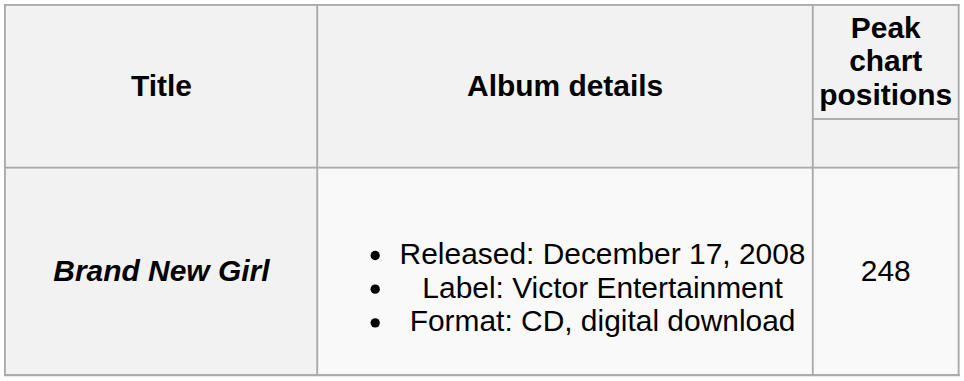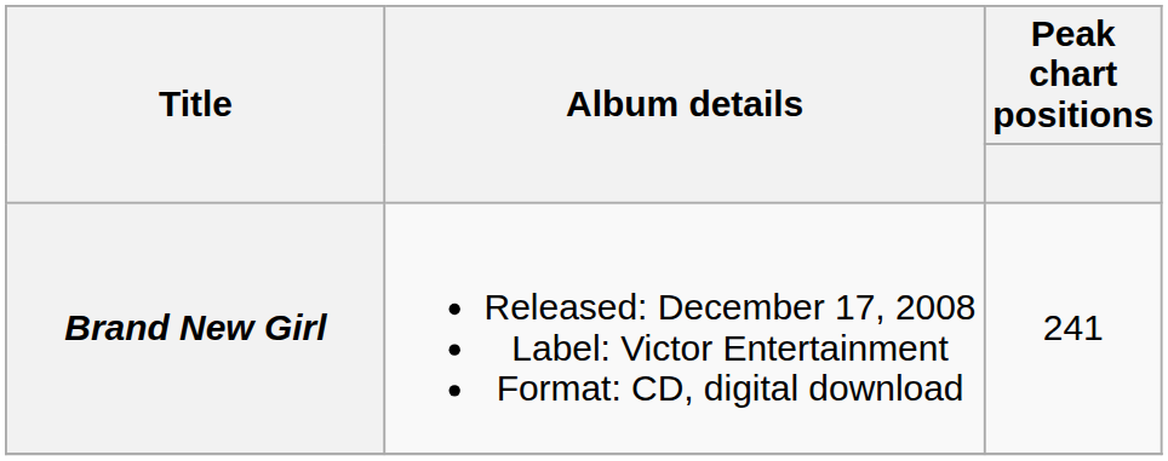Brand New Girl | Peak chart positions: 248 -> 241
